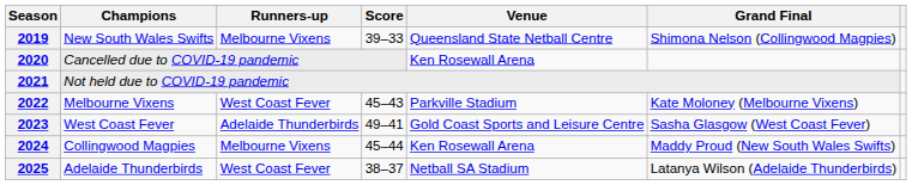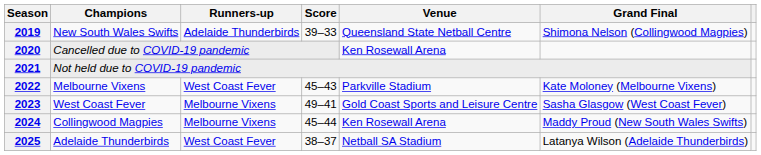2019 | Runners-up: Melbourne Vixens -> Adelaide Thunderbirds
2023 | Runners-up: Adelaide Thunderbirds -> Melbourne Vixens
